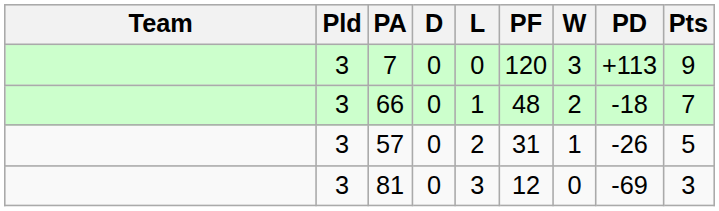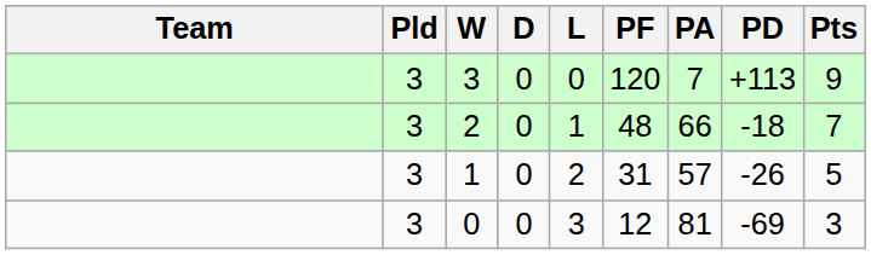columns swapped: W <-> PA
